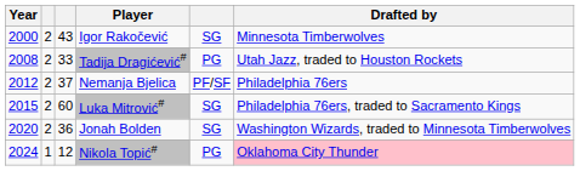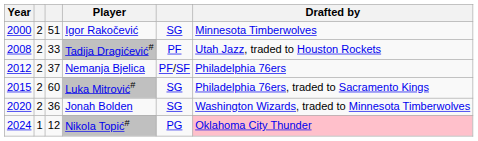Igor Rakočević | column 3: 43 -> 51
Tadija Dragićević# | column 5: PG -> PF
